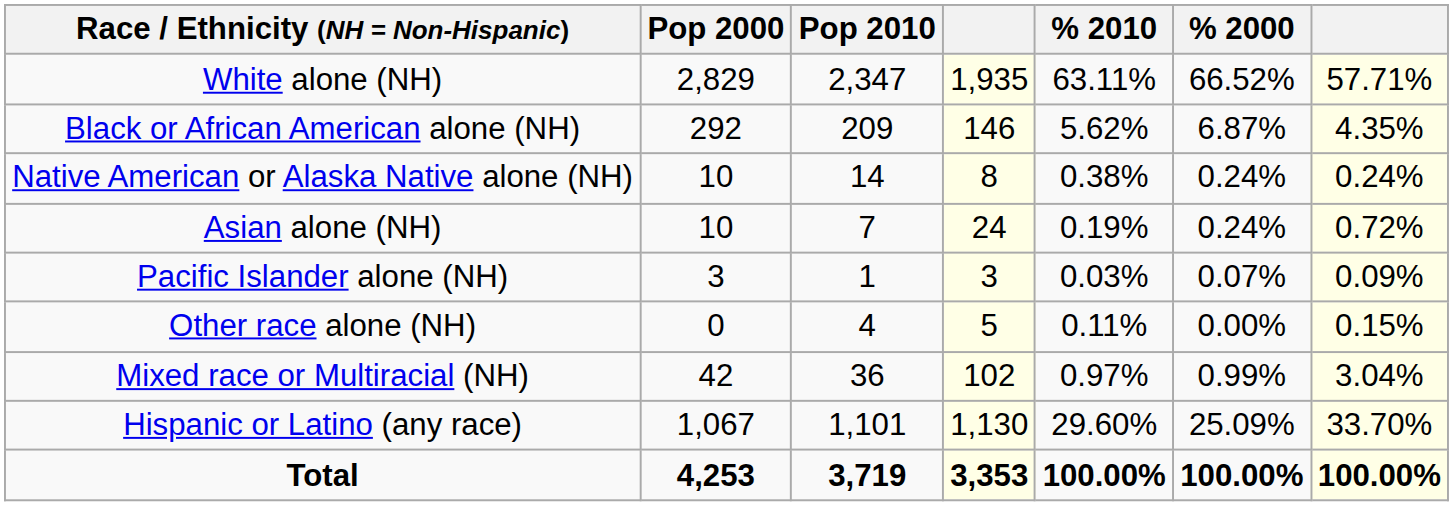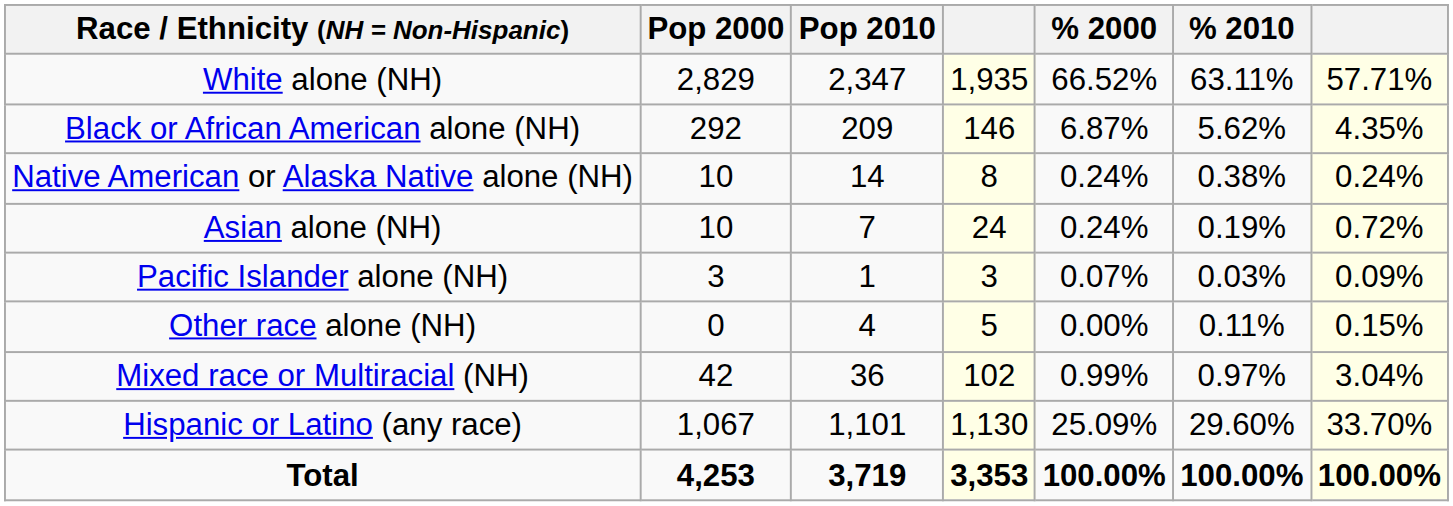columns swapped: % 2000 <-> % 2010
